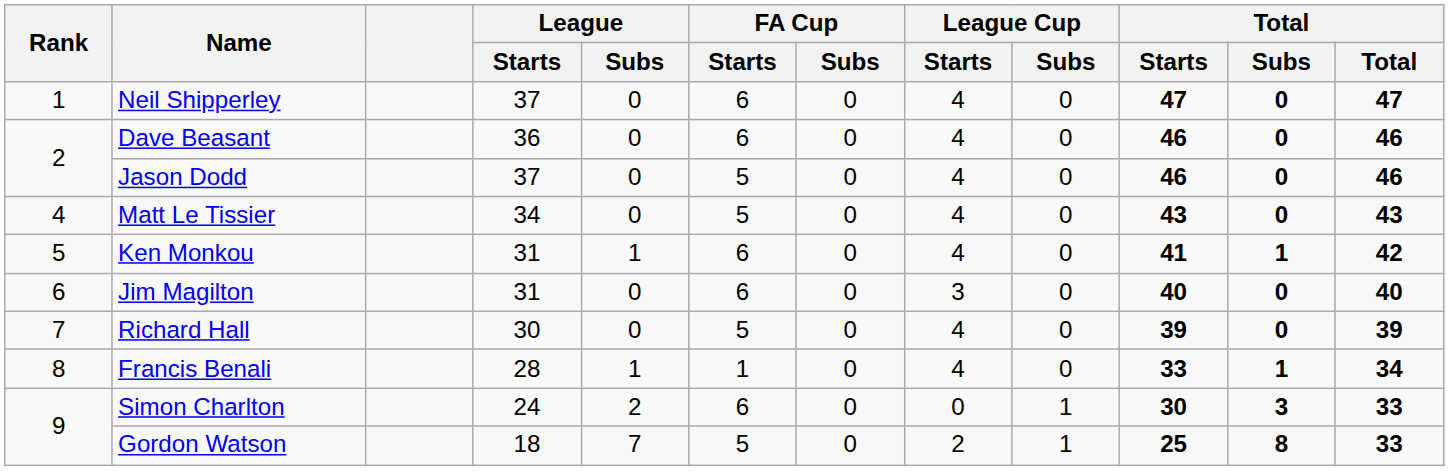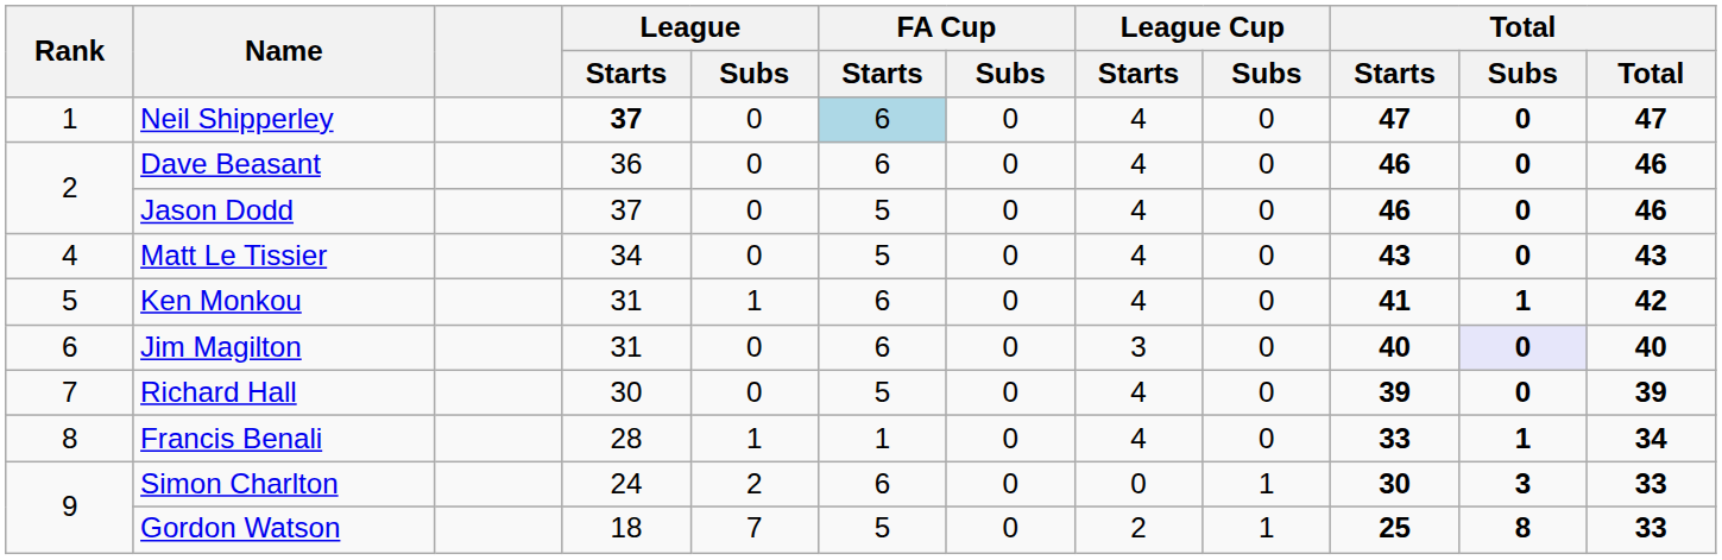Neil Shipperley | League / Starts: normal -> bold
Neil Shipperley | FA Cup / Starts: no background -> lightblue background
Jim Magilton | Total / Subs: no background -> lavender background
